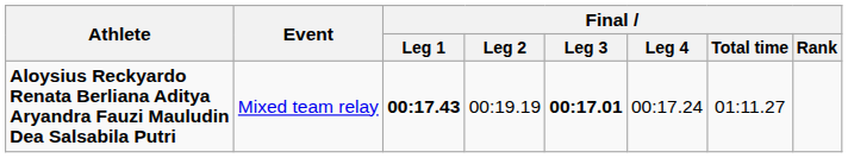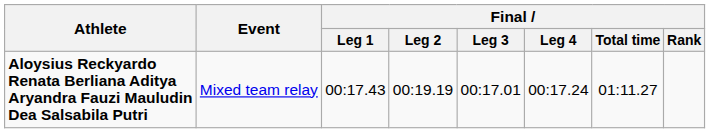row 3 | Final / Leg 1: bold -> normal
row 3 | Final / Leg 3: bold -> normal
